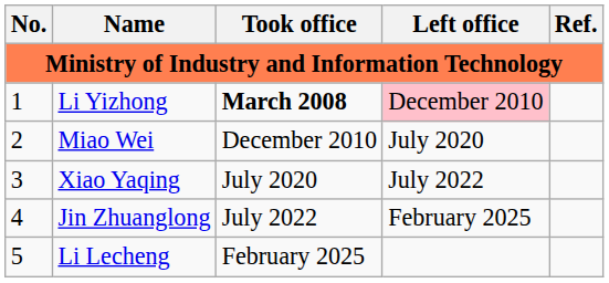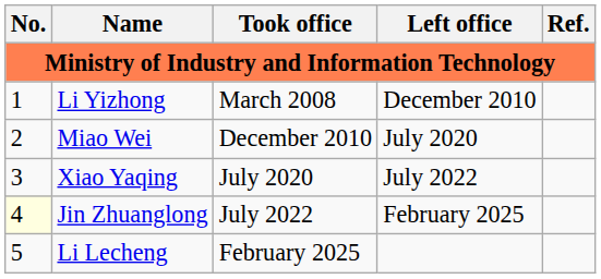Li Yizhong | Took office: bold -> normal
Li Yizhong | Left office: pink background -> no background
Jin Zhuanglong | No.: no background -> lightyellow background
